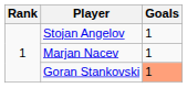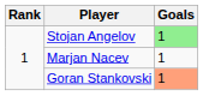Stojan Angelov | Goals: no background -> lightgreen background
